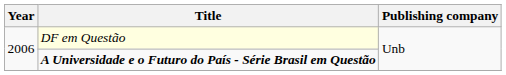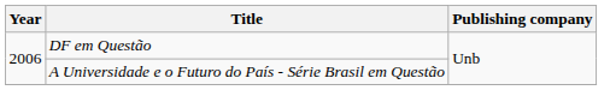DF em Questão | Title: lightyellow background -> no background
A Universidade e o Futuro do País - Série Brasil em Questão | Title: bold -> normal
